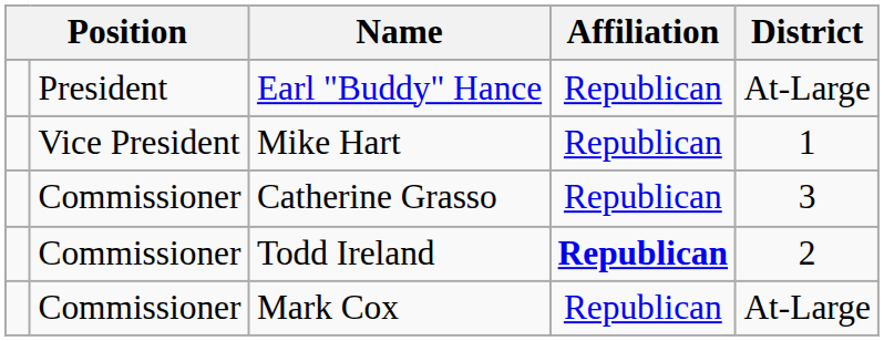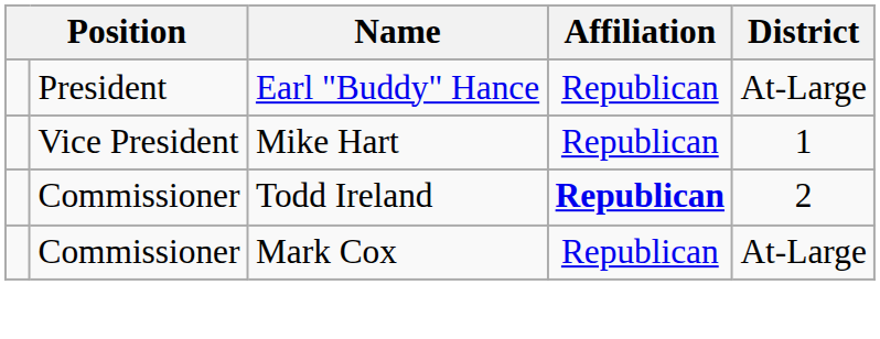- row: Commissioner | Catherine Grasso | Republican | 3
